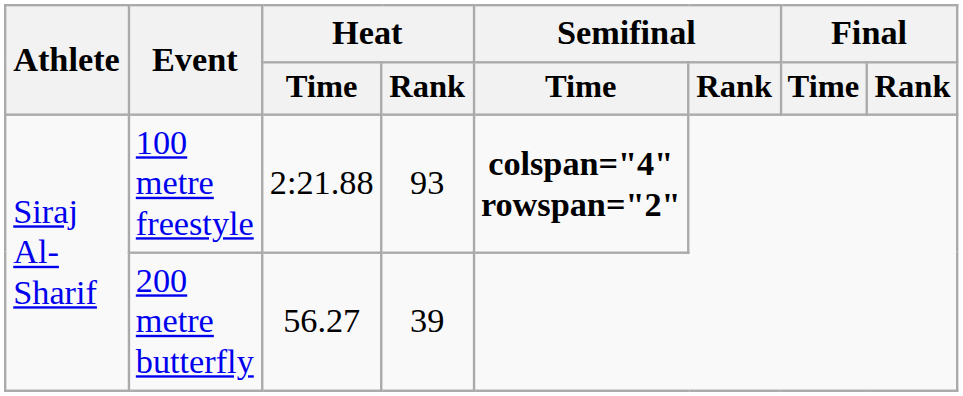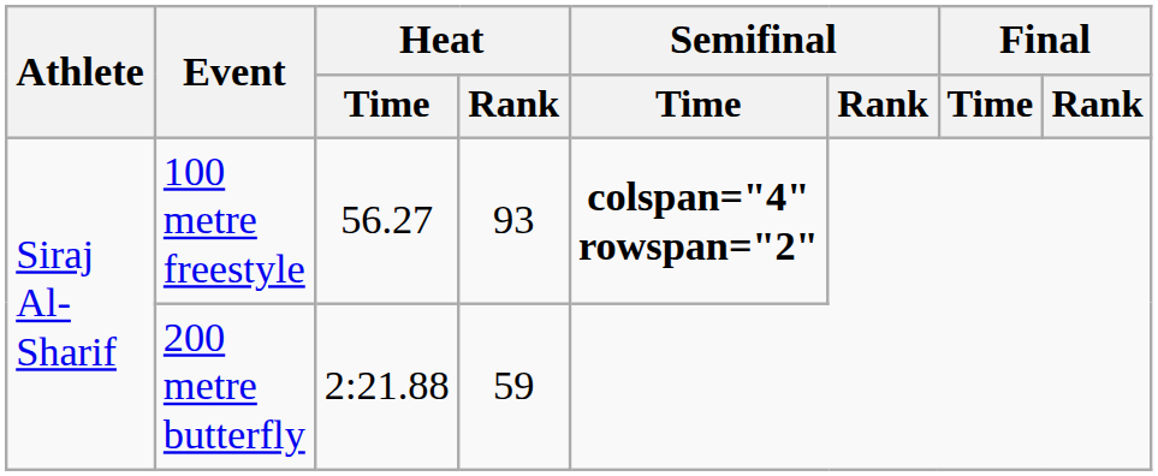100 metre freestyle | Heat / Time: 2:21.88 -> 56.27
200 metre butterfly | Heat / Time: 56.27 -> 2:21.88
200 metre butterfly | Heat / Rank: 39 -> 59
